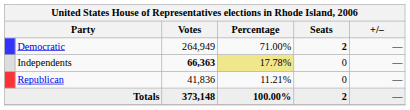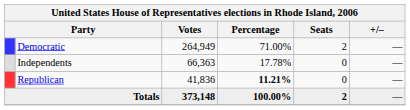Democratic | Seats: bold -> normal
Independents | Votes: bold -> normal
Independents | Percentage: khaki background -> no background
Republican | Percentage: normal -> bold
